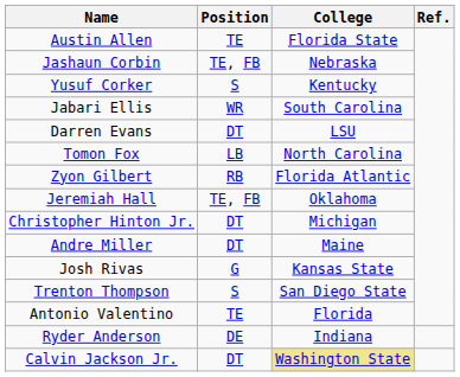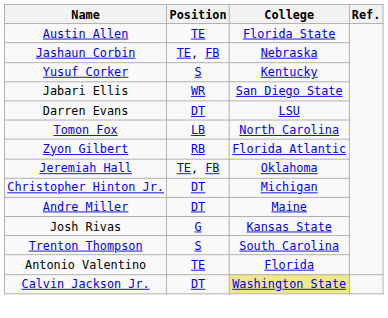Jabari Ellis | College: South Carolina -> San Diego State
Trenton Thompson | College: San Diego State -> South Carolina
- row: Ryder Anderson | DE | Indiana
